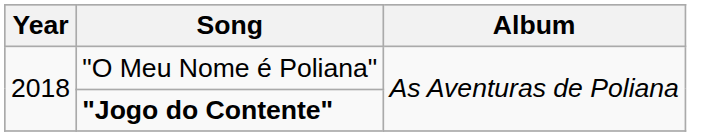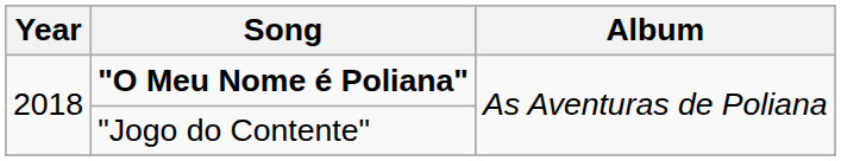"O Meu Nome é Poliana" | Song: normal -> bold
"Jogo do Contente" | Song: bold -> normal
